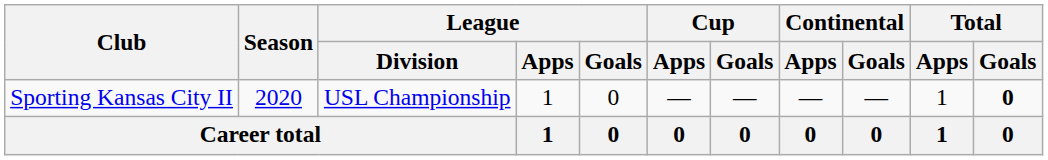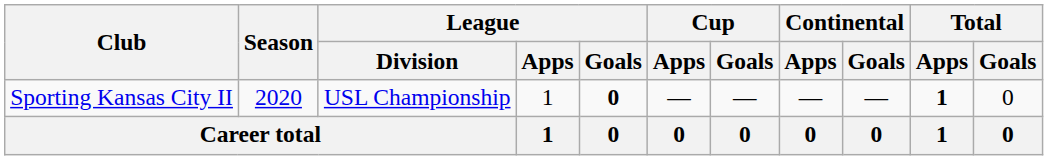Sporting Kansas City II | League / Goals: normal -> bold
Sporting Kansas City II | Total / Apps: normal -> bold
Sporting Kansas City II | Total / Goals: bold -> normal
